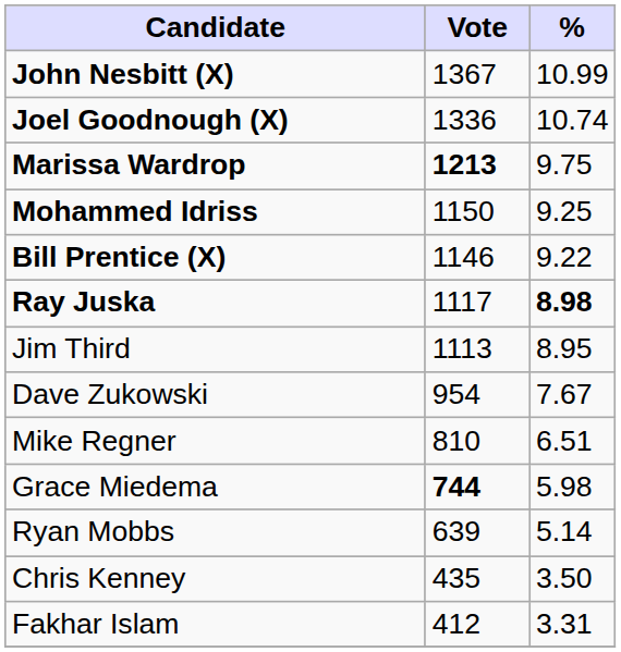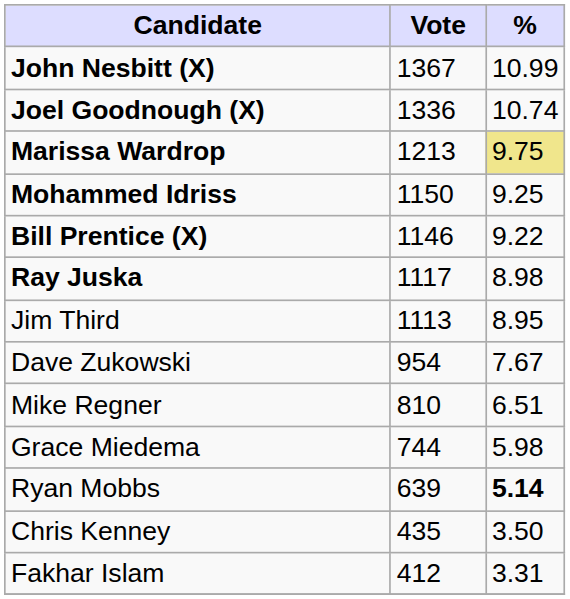Marissa Wardrop | Vote: bold -> normal
Marissa Wardrop | %: no background -> khaki background
Ray Juska | %: bold -> normal
Grace Miedema | Vote: bold -> normal
Ryan Mobbs | %: normal -> bold
